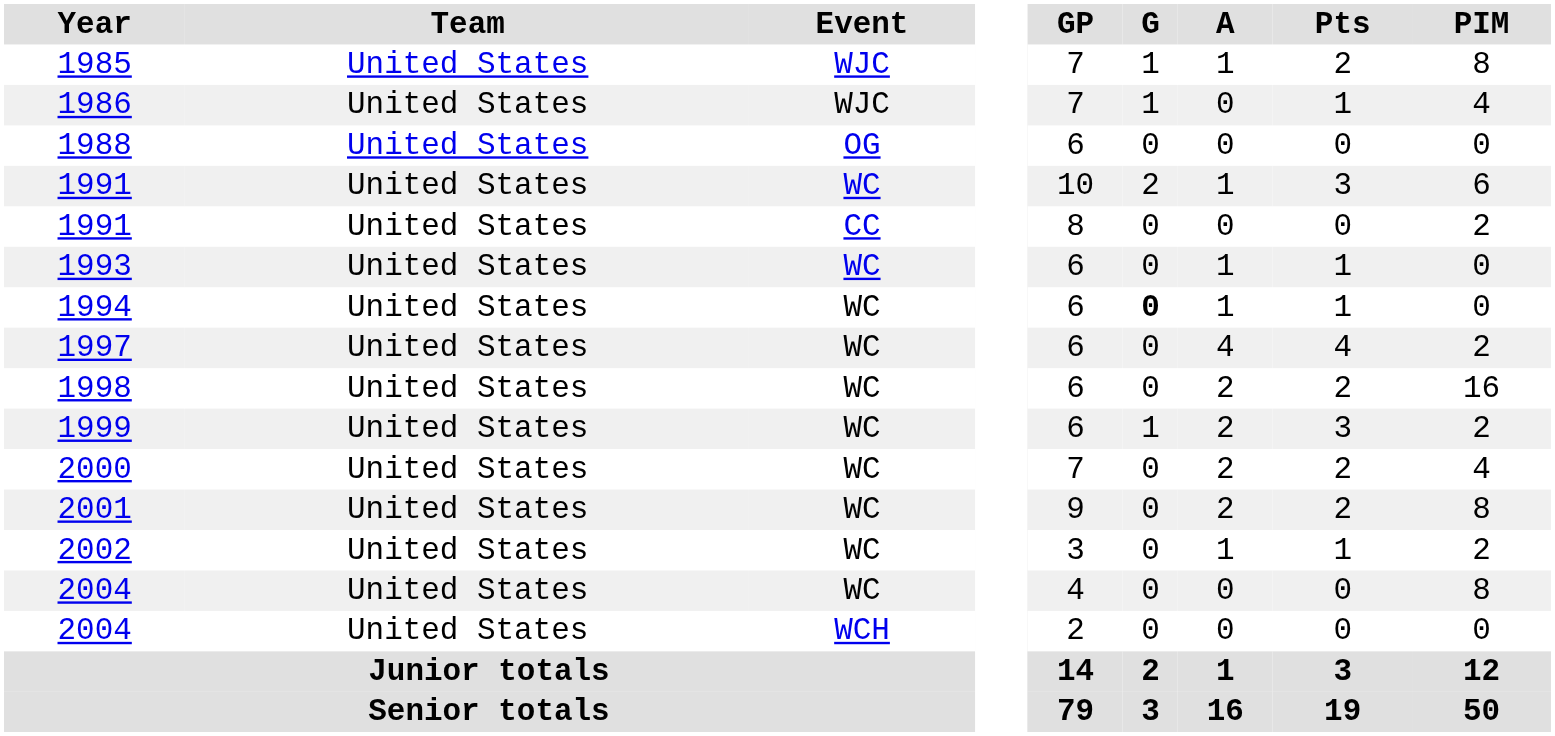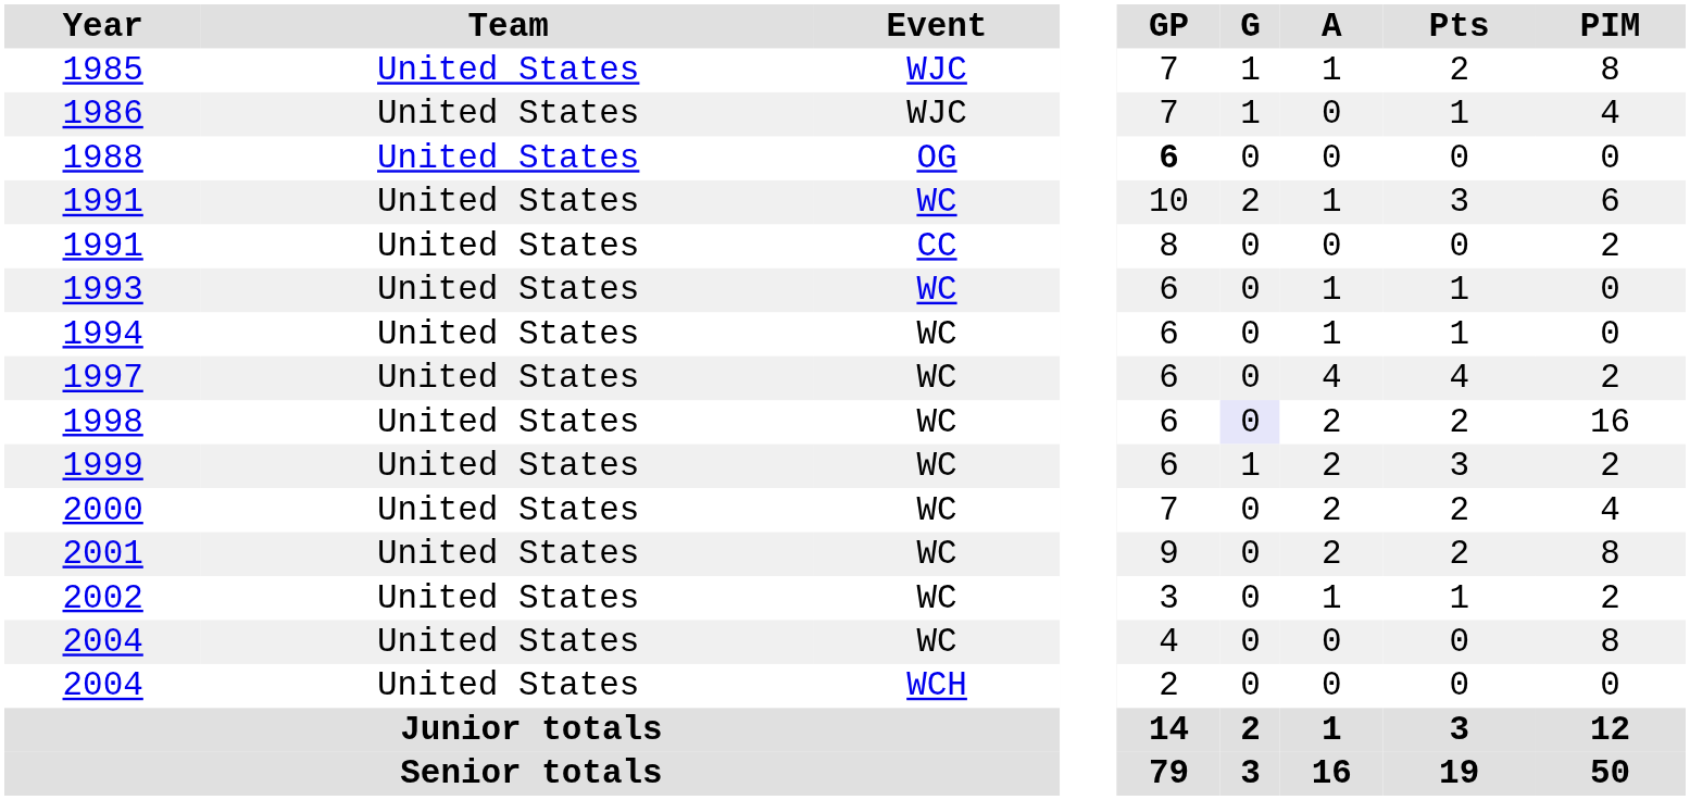1988 | GP: normal -> bold
1994 | G: bold -> normal
1998 | G: no background -> lavender background
